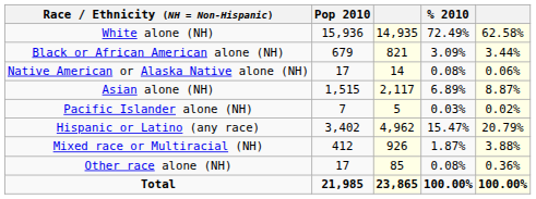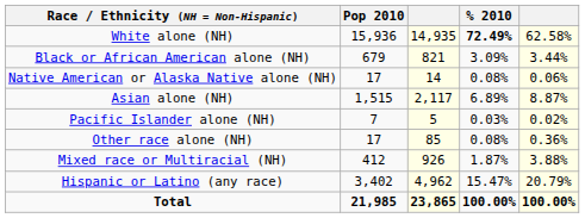White alone (NH) | % 2010: normal -> bold
rows swapped: Other race alone (NH) <-> Hispanic or Latino (any race)
